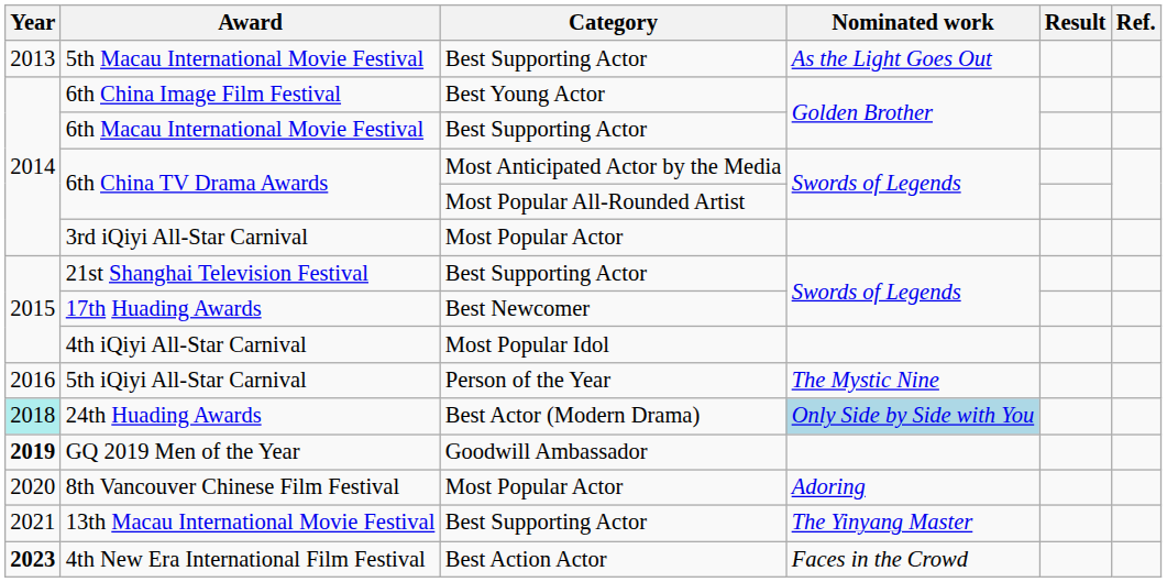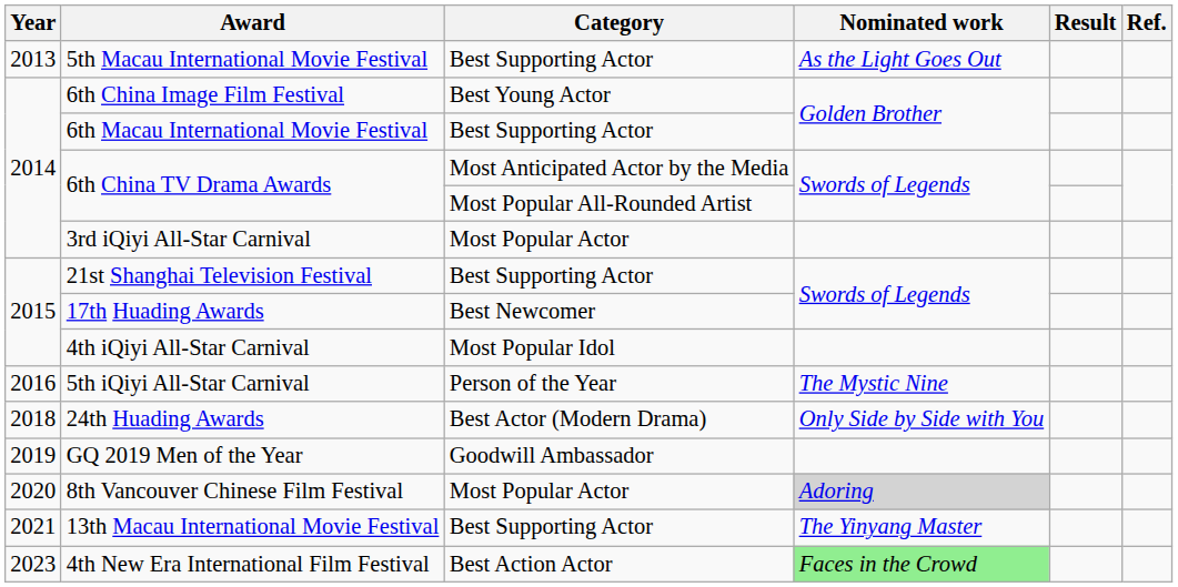24th Huading Awards | Year: paleturquoise background -> no background
24th Huading Awards | Nominated work: lightblue background -> no background
GQ 2019 Men of the Year | Year: bold -> normal
8th Vancouver Chinese Film Festival | Nominated work: no background -> lightgrey background
4th New Era International Film Festival | Year: bold -> normal
4th New Era International Film Festival | Nominated work: no background -> lightgreen background
